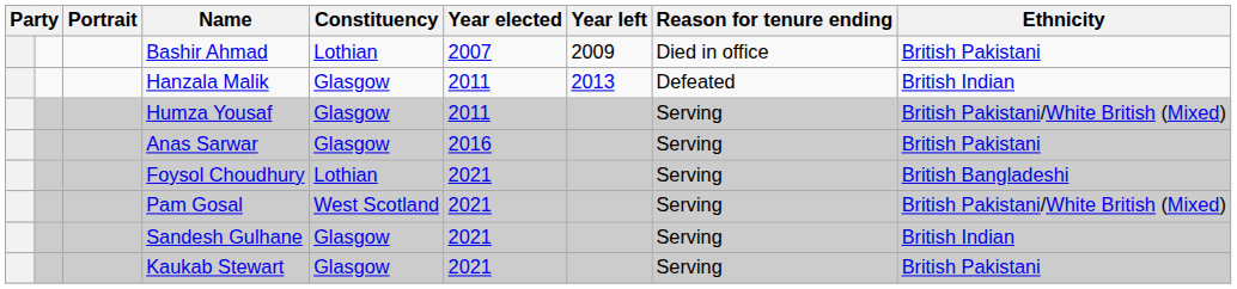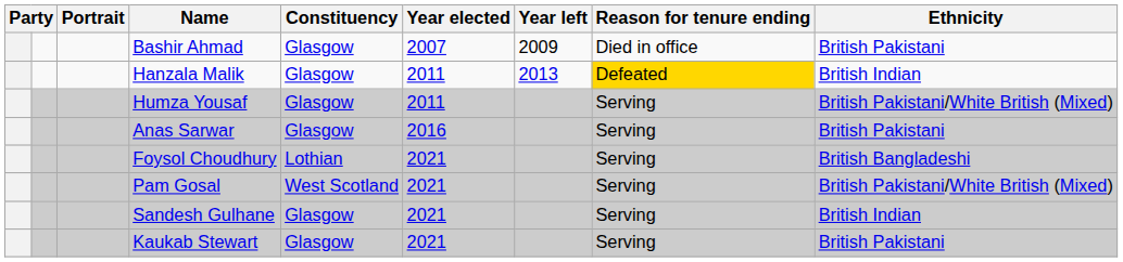Bashir Ahmad | Constituency: Lothian -> Glasgow
Hanzala Malik | Reason for tenure ending: no background -> gold background
